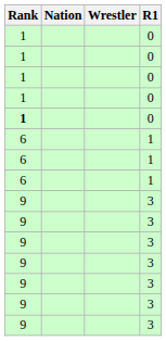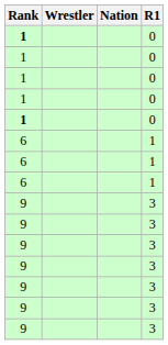columns swapped: Wrestler <-> Nation
row 2 | Rank: normal -> bold
